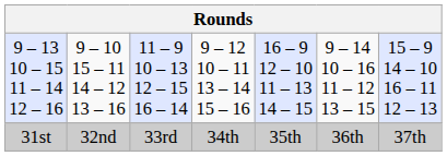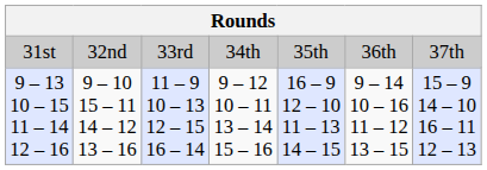rows swapped: 31st <-> 9 – 13 10 – 15 11 – 14 12 – 16
